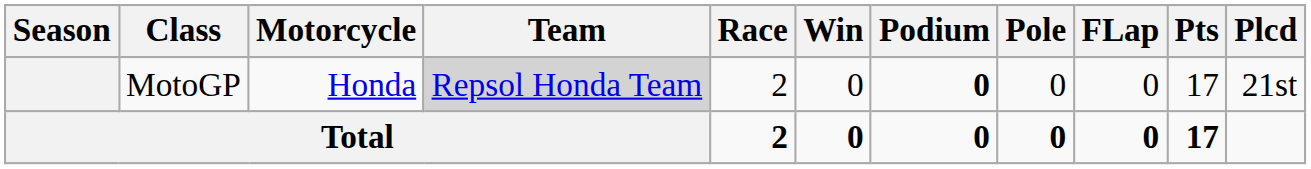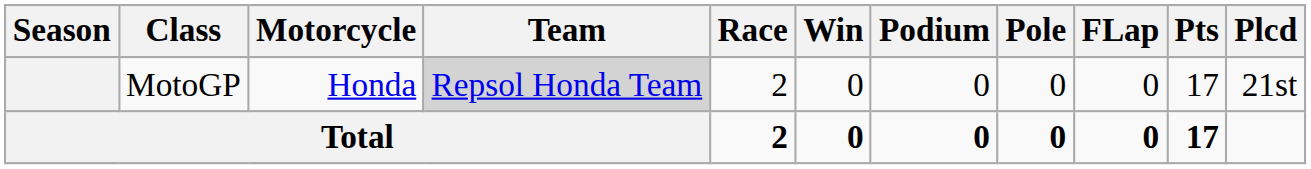row 2 | Podium: bold -> normal
